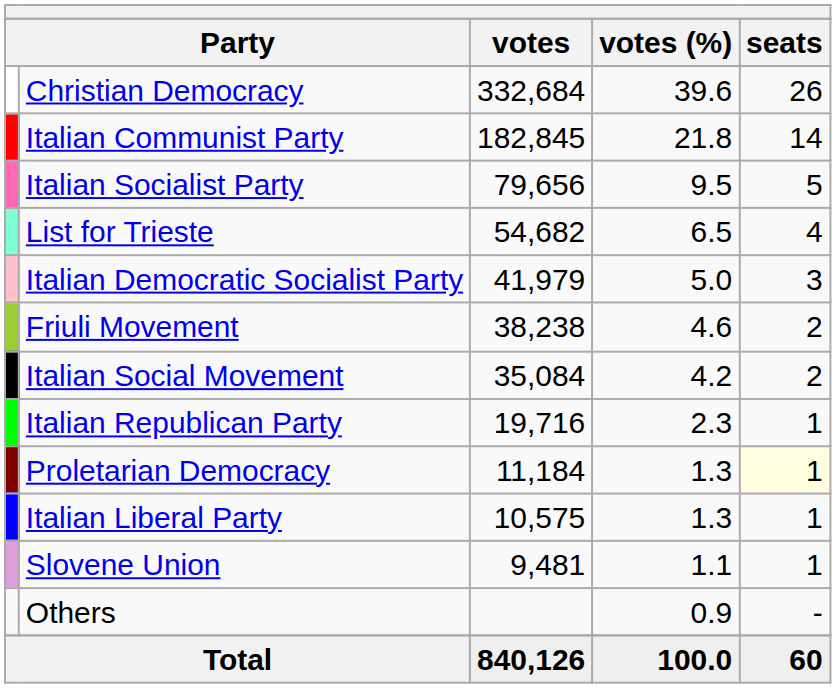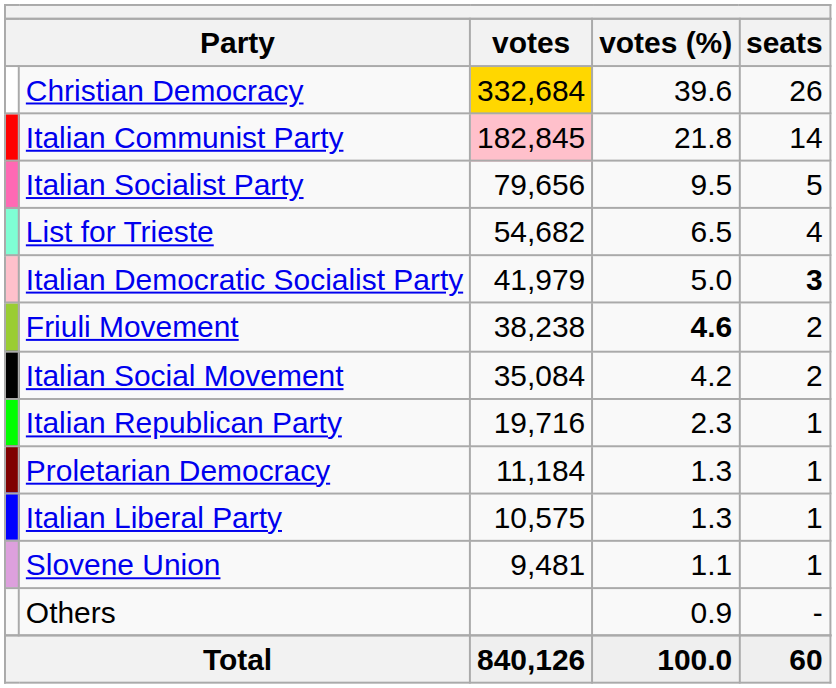Christian Democracy | votes: no background -> gold background
Italian Communist Party | votes: no background -> pink background
Italian Democratic Socialist Party | seats: normal -> bold
Friuli Movement | votes (%): normal -> bold
Proletarian Democracy | seats: lightyellow background -> no background
